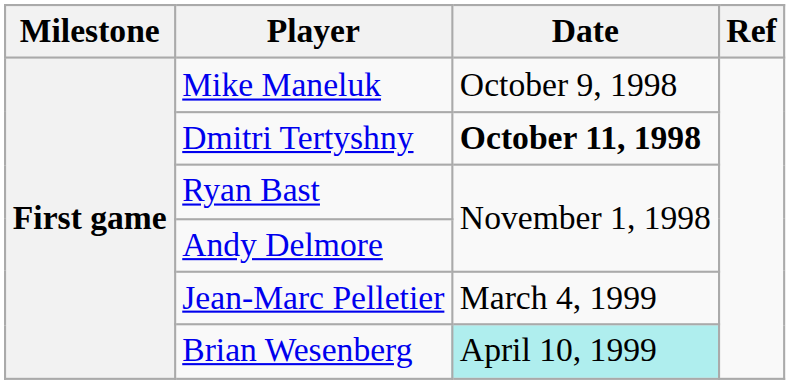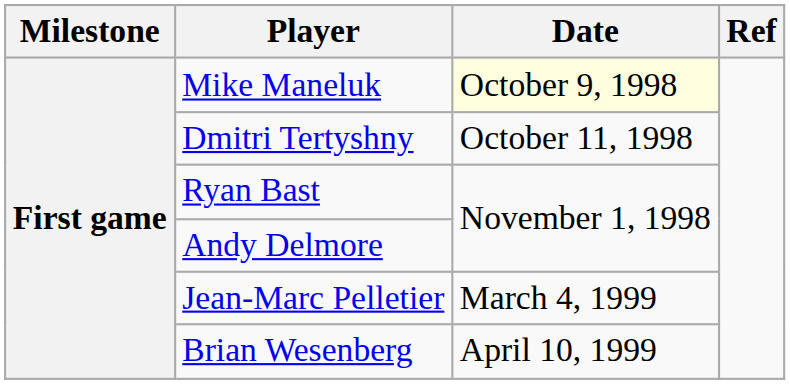Mike Maneluk | Date: no background -> lightyellow background
Dmitri Tertyshny | Date: bold -> normal
Brian Wesenberg | Date: paleturquoise background -> no background
